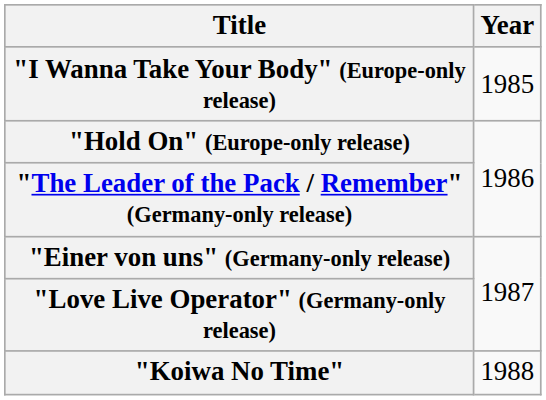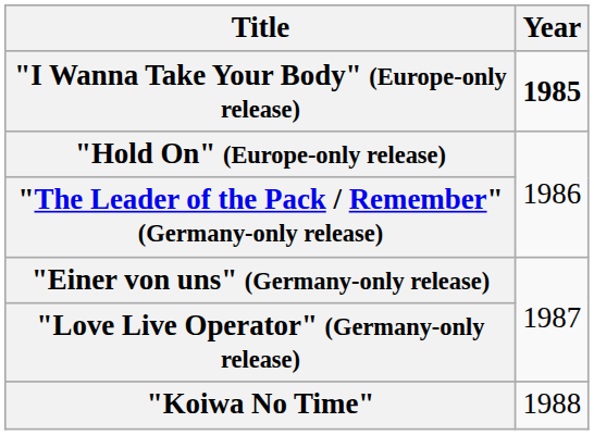"I Wanna Take Your Body" (Europe-only release) | Year: normal -> bold
